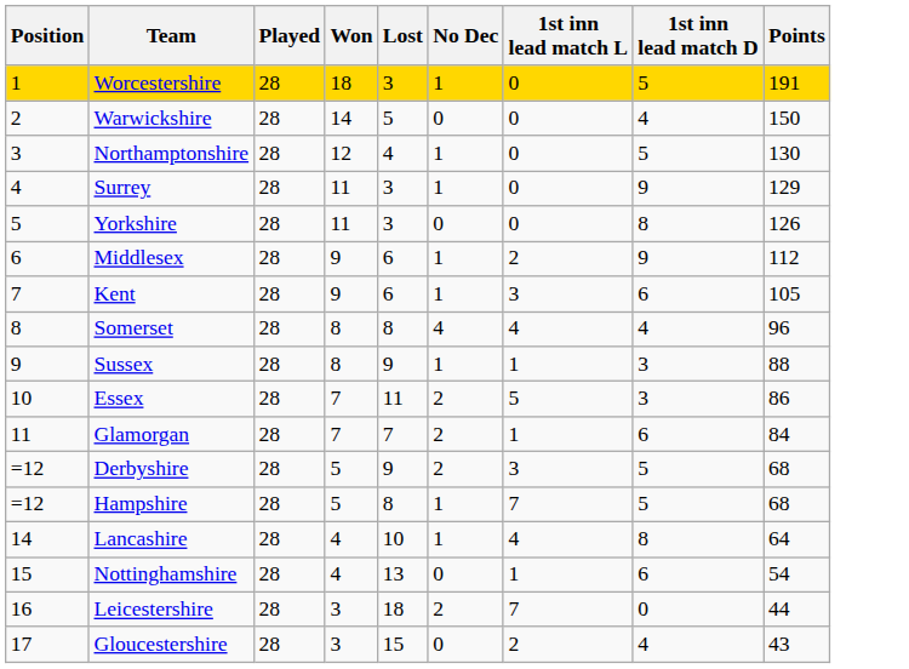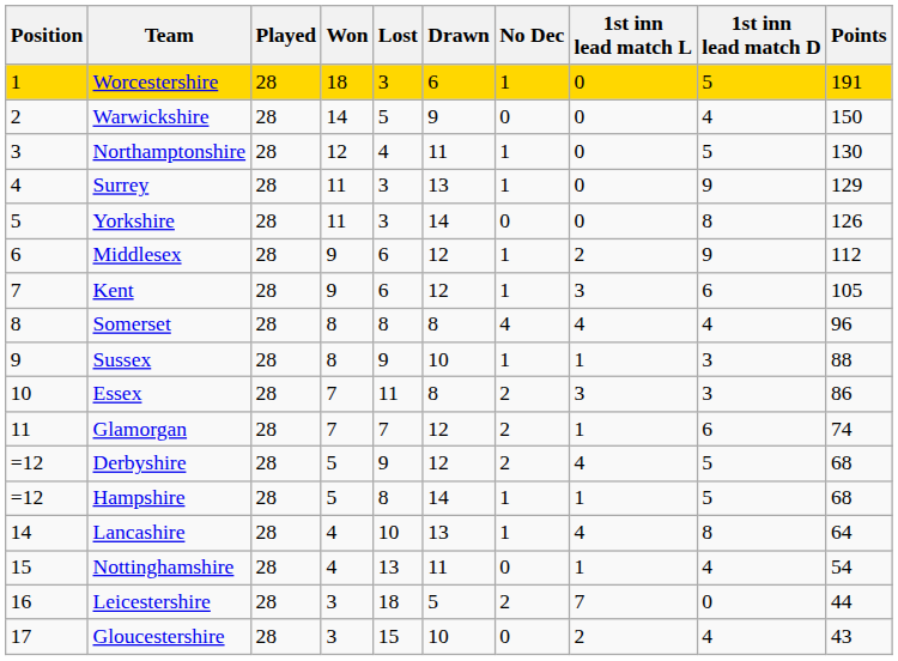+ column: Drawn | 6 | 9 | 11 | 13 | 14 | 12 | 12 | 8 | 10 | 8 | 12 | 12 | 14 | 13 | 11 | 5 | 10
Essex | 1st inn lead match L: 5 -> 3
Glamorgan | Points: 84 -> 74
Derbyshire | 1st inn lead match L: 3 -> 4
Hampshire | 1st inn lead match L: 7 -> 1
Nottinghamshire | 1st inn lead match D: 6 -> 4
